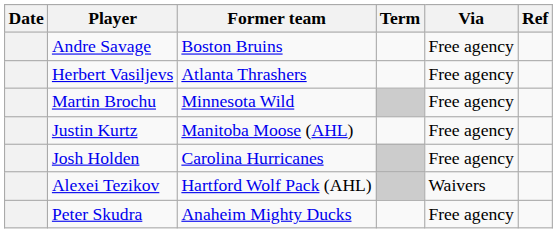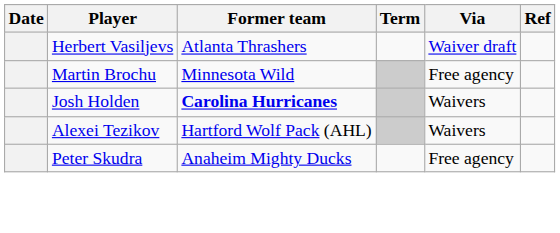- row: Andre Savage | Boston Bruins | Free agency
Herbert Vasiljevs | Via: Free agency -> Waiver draft
- row: Justin Kurtz | Manitoba Moose (AHL) | Free agency
Josh Holden | Former team: normal -> bold
Josh Holden | Via: Free agency -> Waivers
